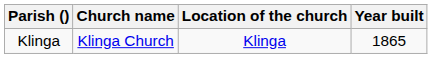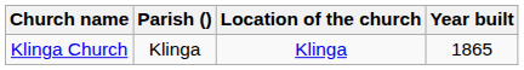columns swapped: Parish () <-> Church name
